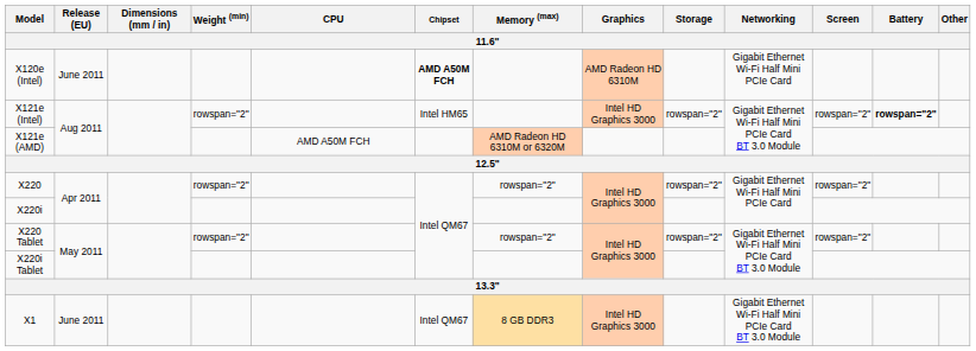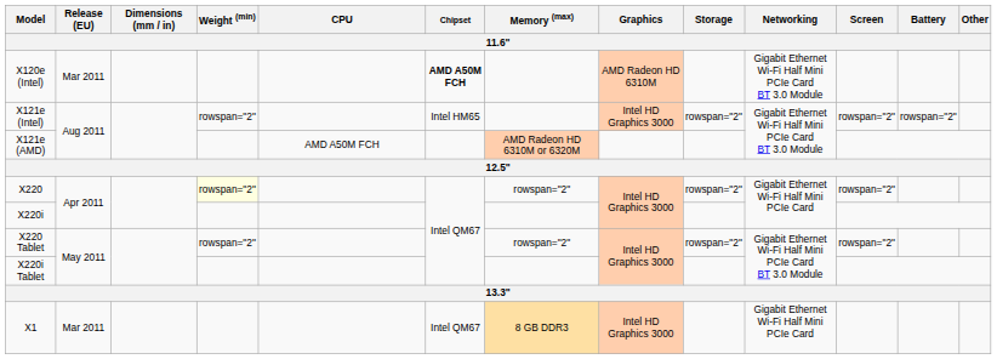X120e (Intel) | Release (EU): June 2011 -> Mar 2011
X120e (Intel) | Networking: Gigabit Ethernet Wi-Fi Half Mini PCIe Card -> Gigabit Ethernet Wi-Fi Half Mini PCIe Card BT 3.0 Module
X121e (Intel) | Battery: bold -> normal
X220 | Weight (min): no background -> lightyellow background
X1 | Release (EU): June 2011 -> Mar 2011
X1 | Networking: Gigabit Ethernet Wi-Fi Half Mini PCIe Card BT 3.0 Module -> Gigabit Ethernet Wi-Fi Half Mini PCIe Card
